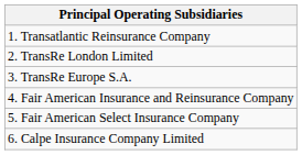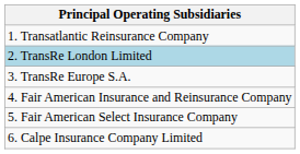row 3 | column 1: no background -> lightblue background
